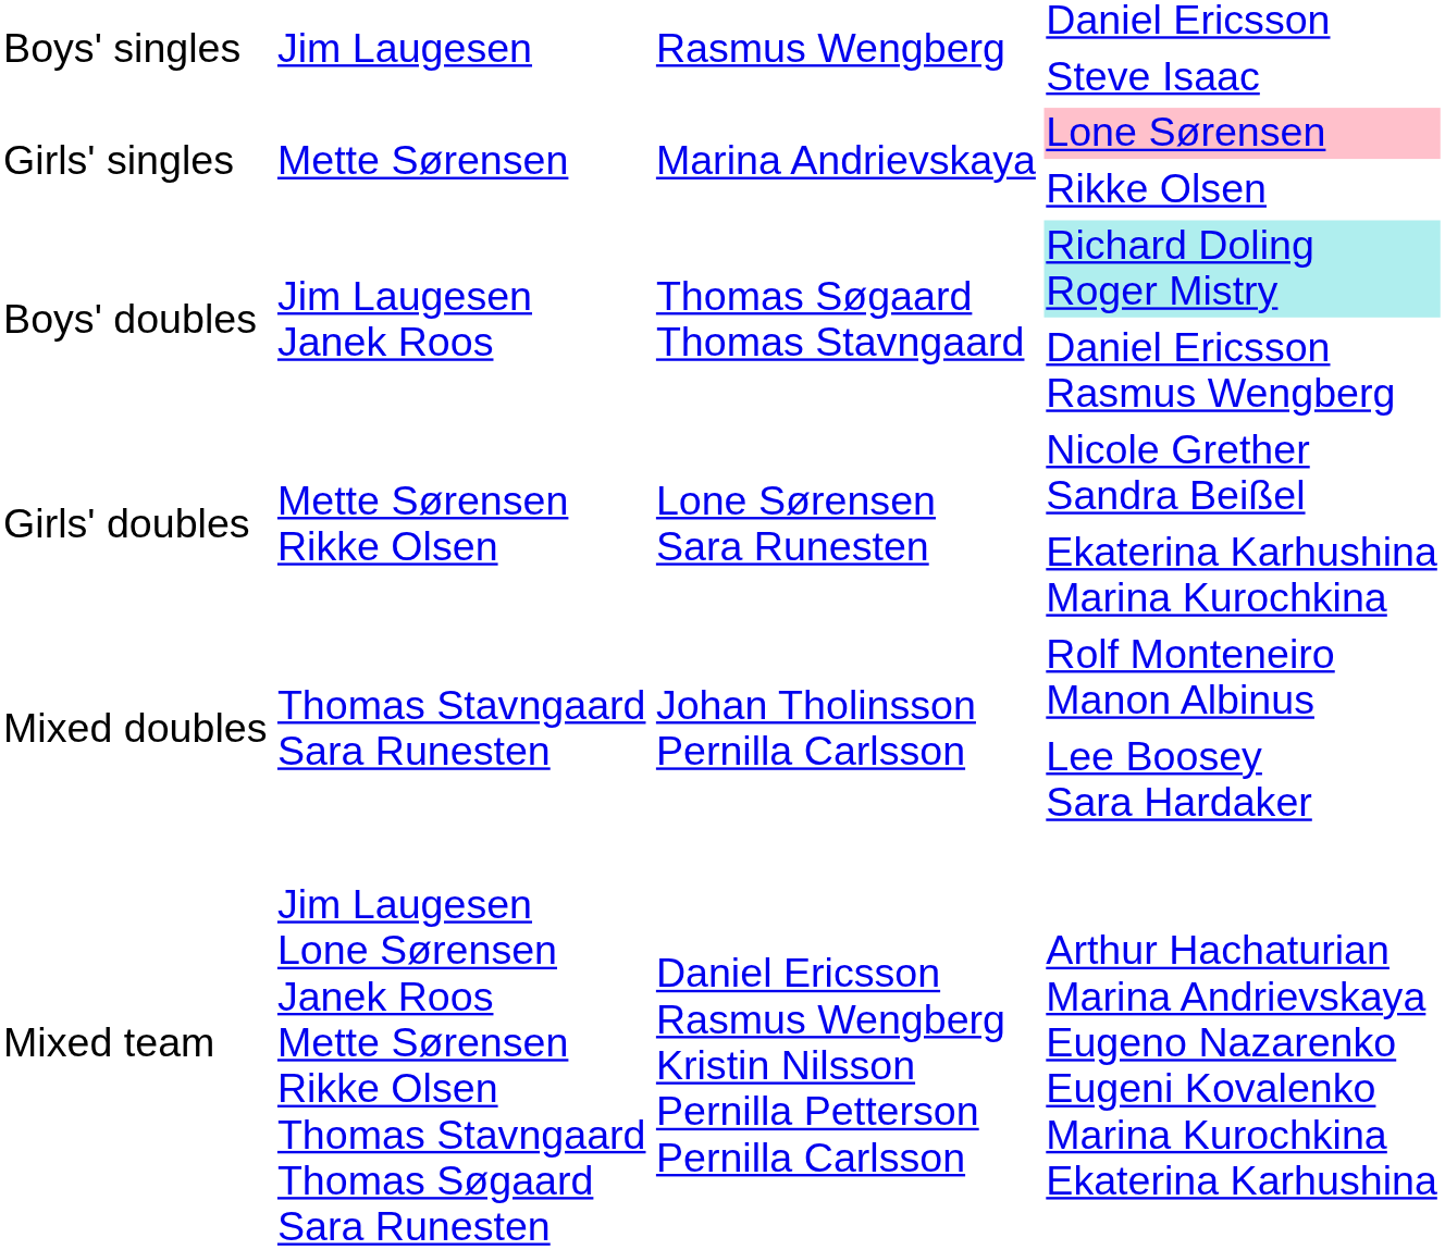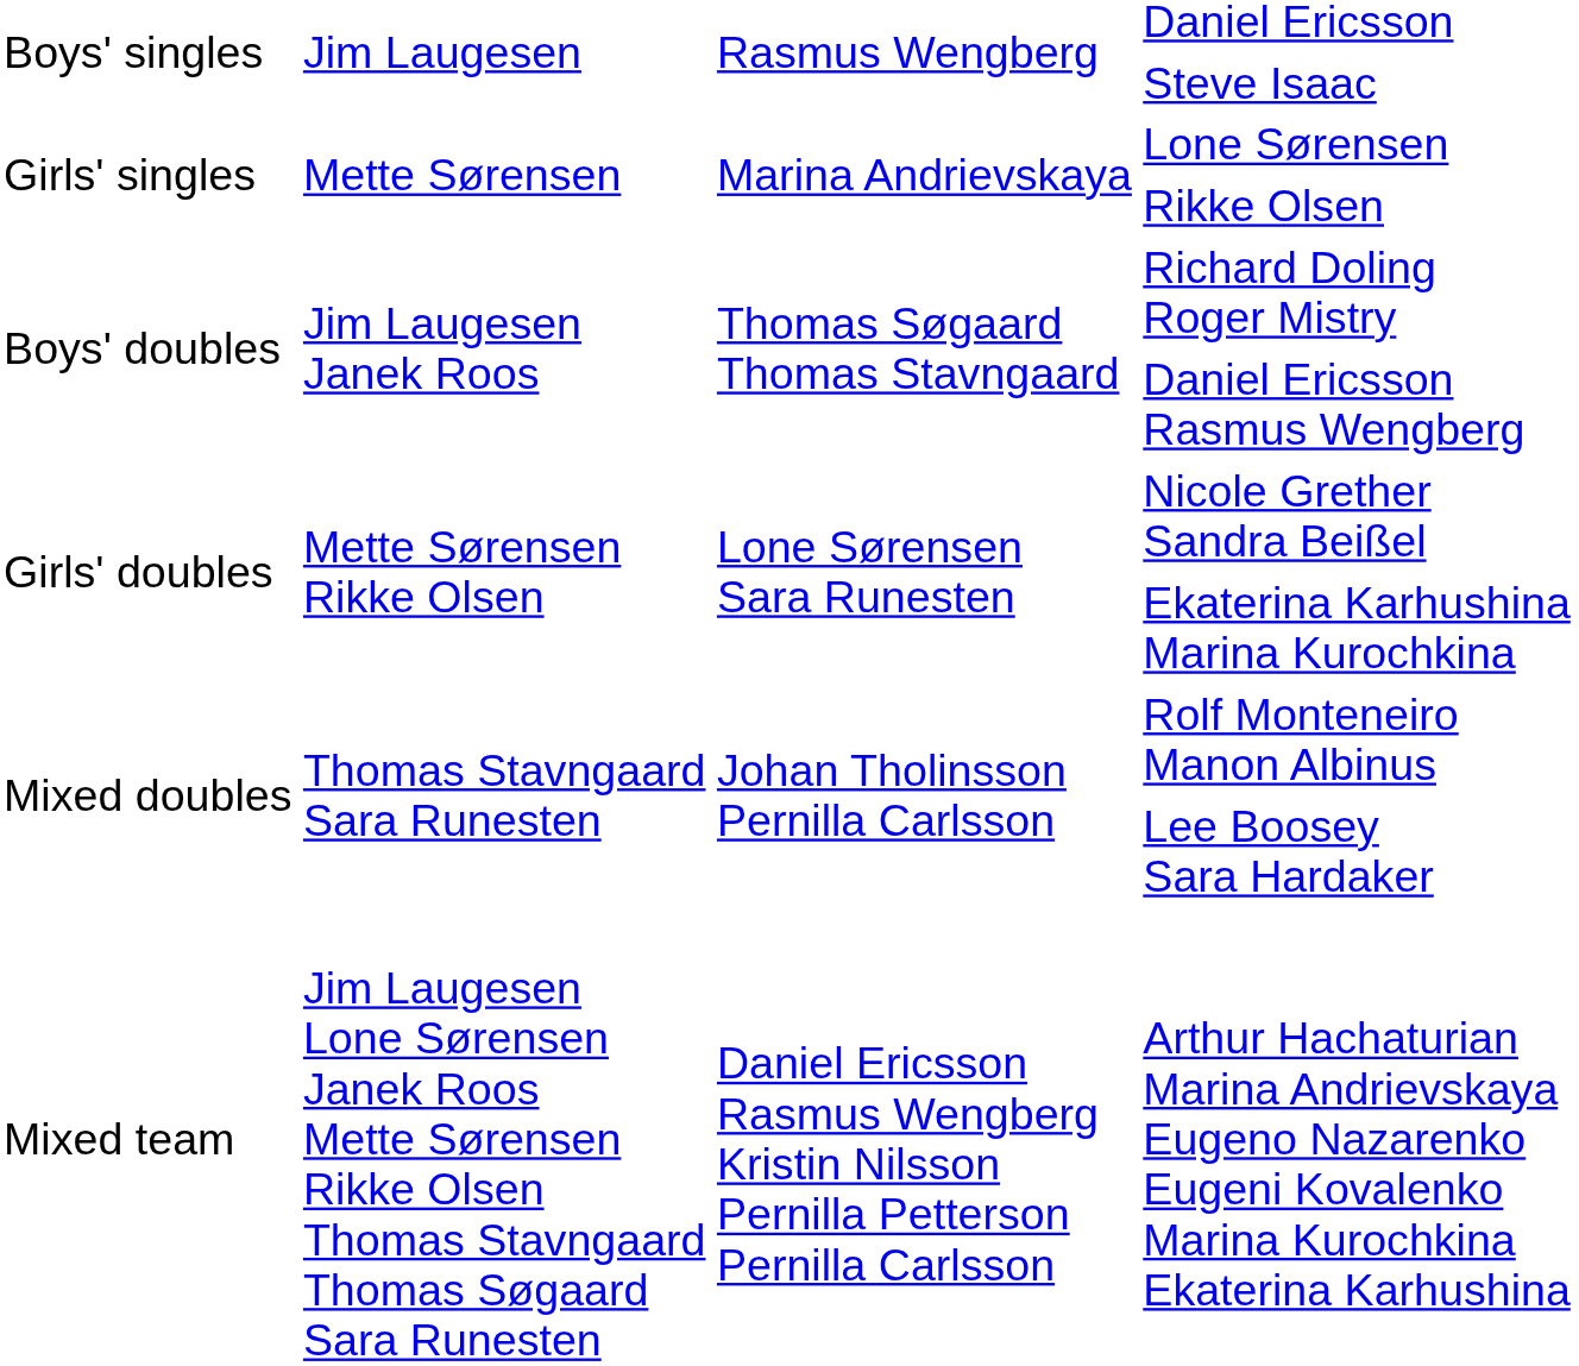Lone Sørensen | column 4: pink background -> no background
Richard Doling Roger Mistry | column 4: paleturquoise background -> no background
